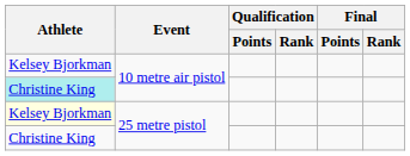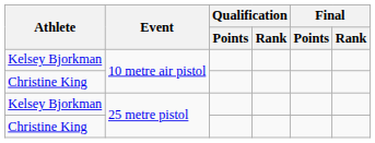Christine King / 10 metre air pistol | Athlete: paleturquoise background -> no background
Kelsey Bjorkman / 25 metre pistol | Athlete: lightyellow background -> no background
